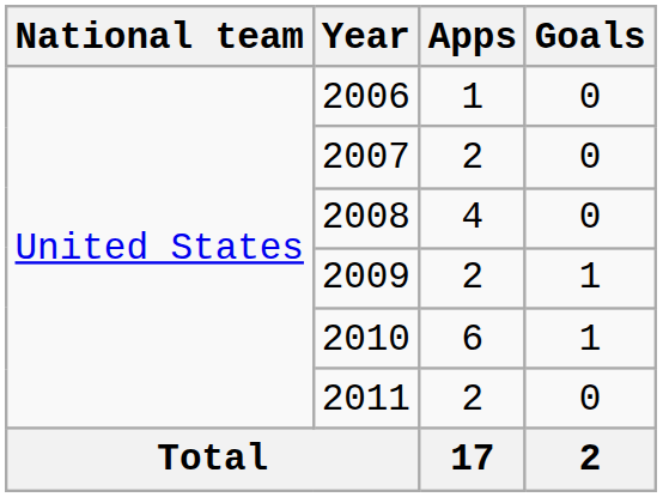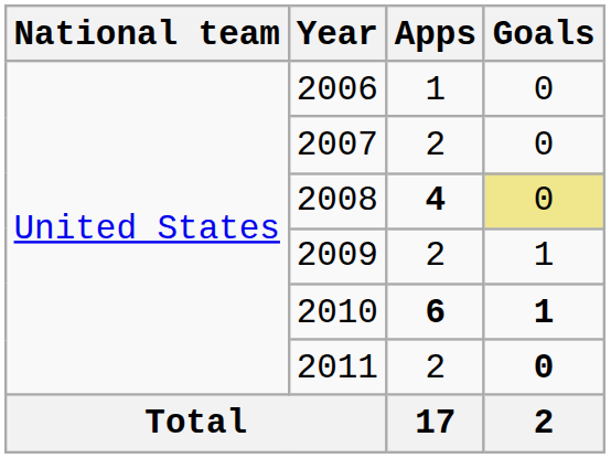2008 | Apps: normal -> bold
2008 | Goals: no background -> khaki background
2010 | Apps: normal -> bold
2010 | Goals: normal -> bold
2011 | Goals: normal -> bold
